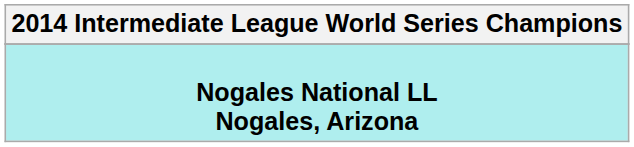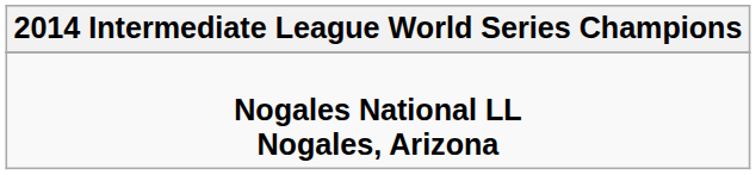row 2 | column 1: paleturquoise background -> no background
